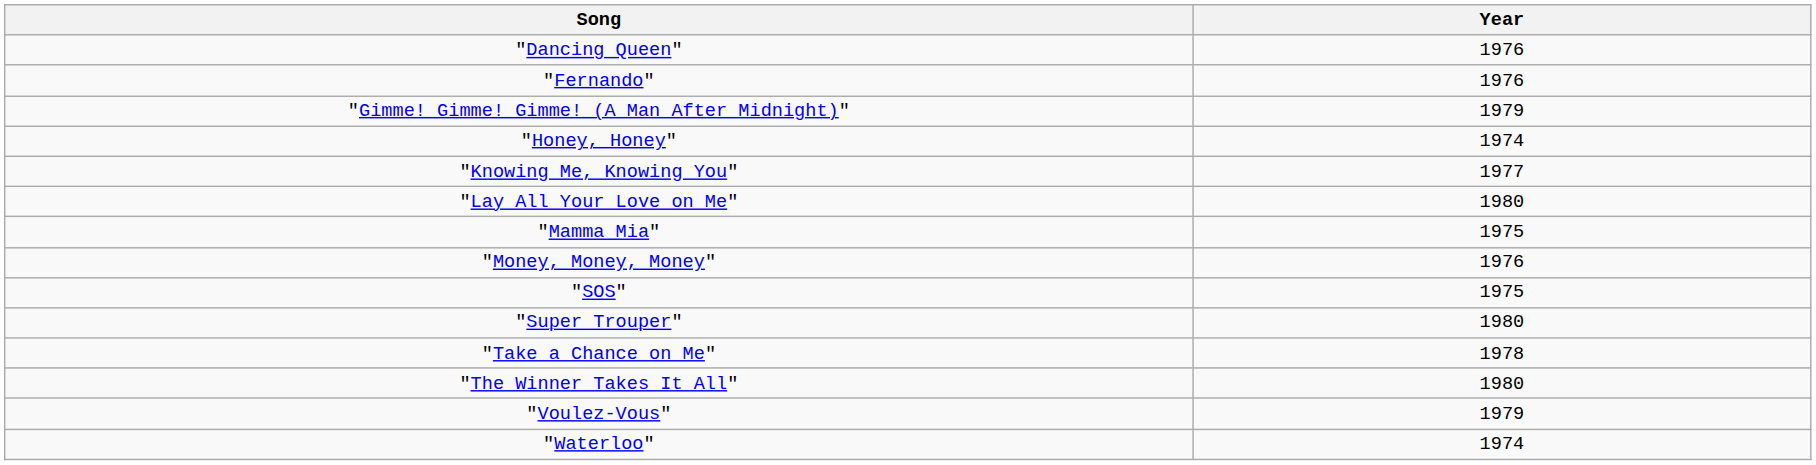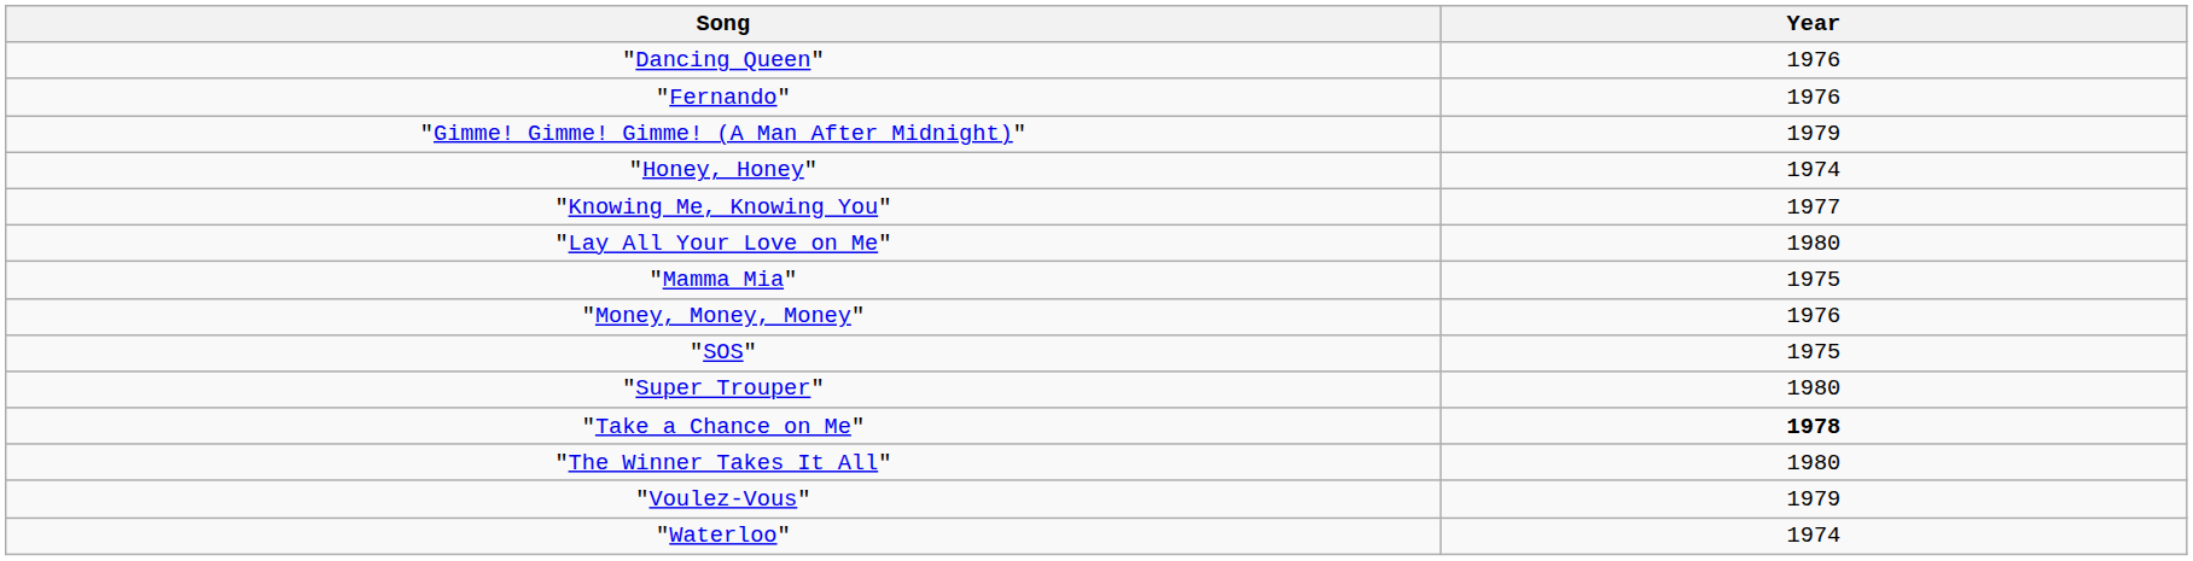"Take a Chance on Me" | Year: normal -> bold
